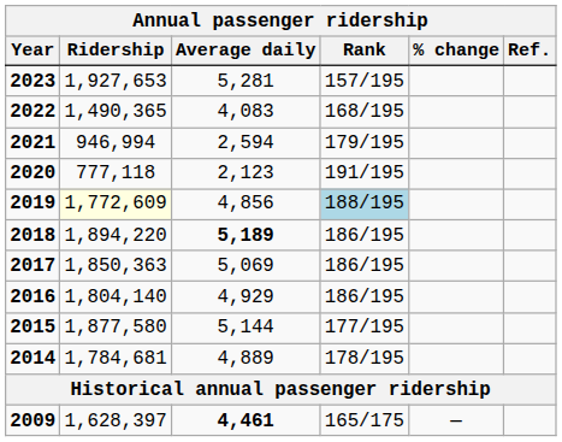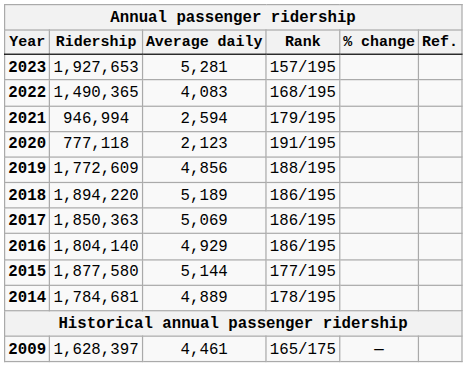2019 | Ridership: lightyellow background -> no background
2019 | Rank: lightblue background -> no background
2018 | Average daily: bold -> normal
2009 | Average daily: bold -> normal
